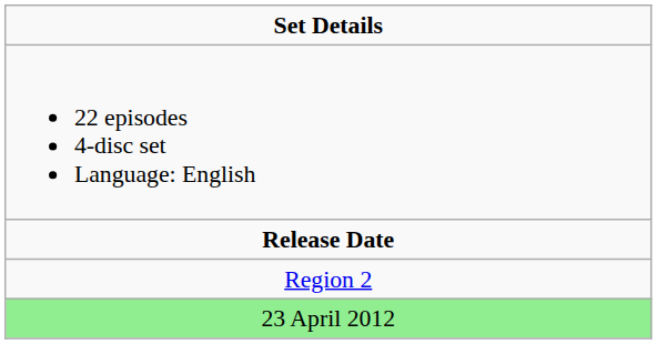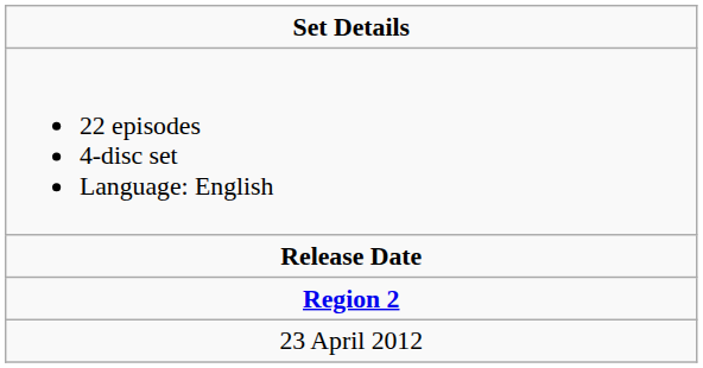Region 2 | column 1: normal -> bold
23 April 2012 | column 1: lightgreen background -> no background
